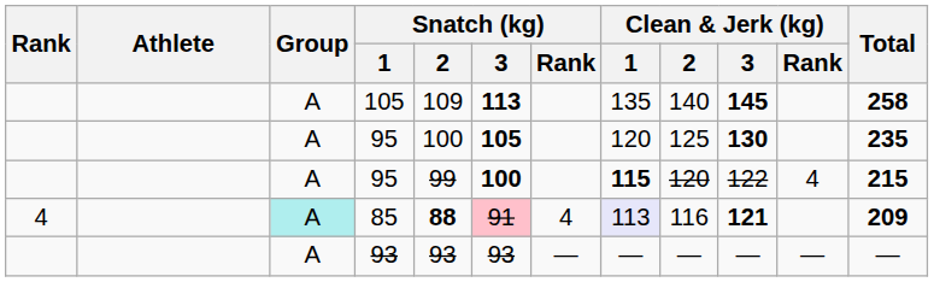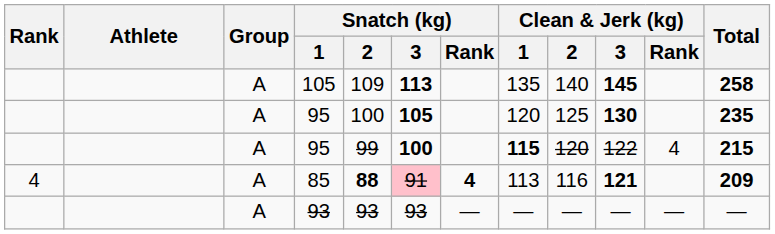85 | Group: paleturquoise background -> no background
85 | Snatch (kg) / Rank: normal -> bold
85 | Clean & Jerk (kg) / 1: lavender background -> no background
